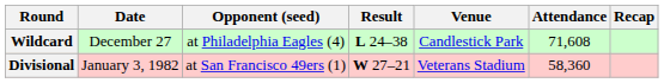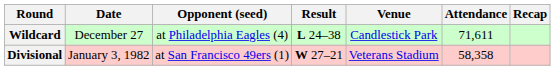Wildcard | Attendance: 71,608 -> 71,611
Divisional | Attendance: 58,360 -> 58,358
